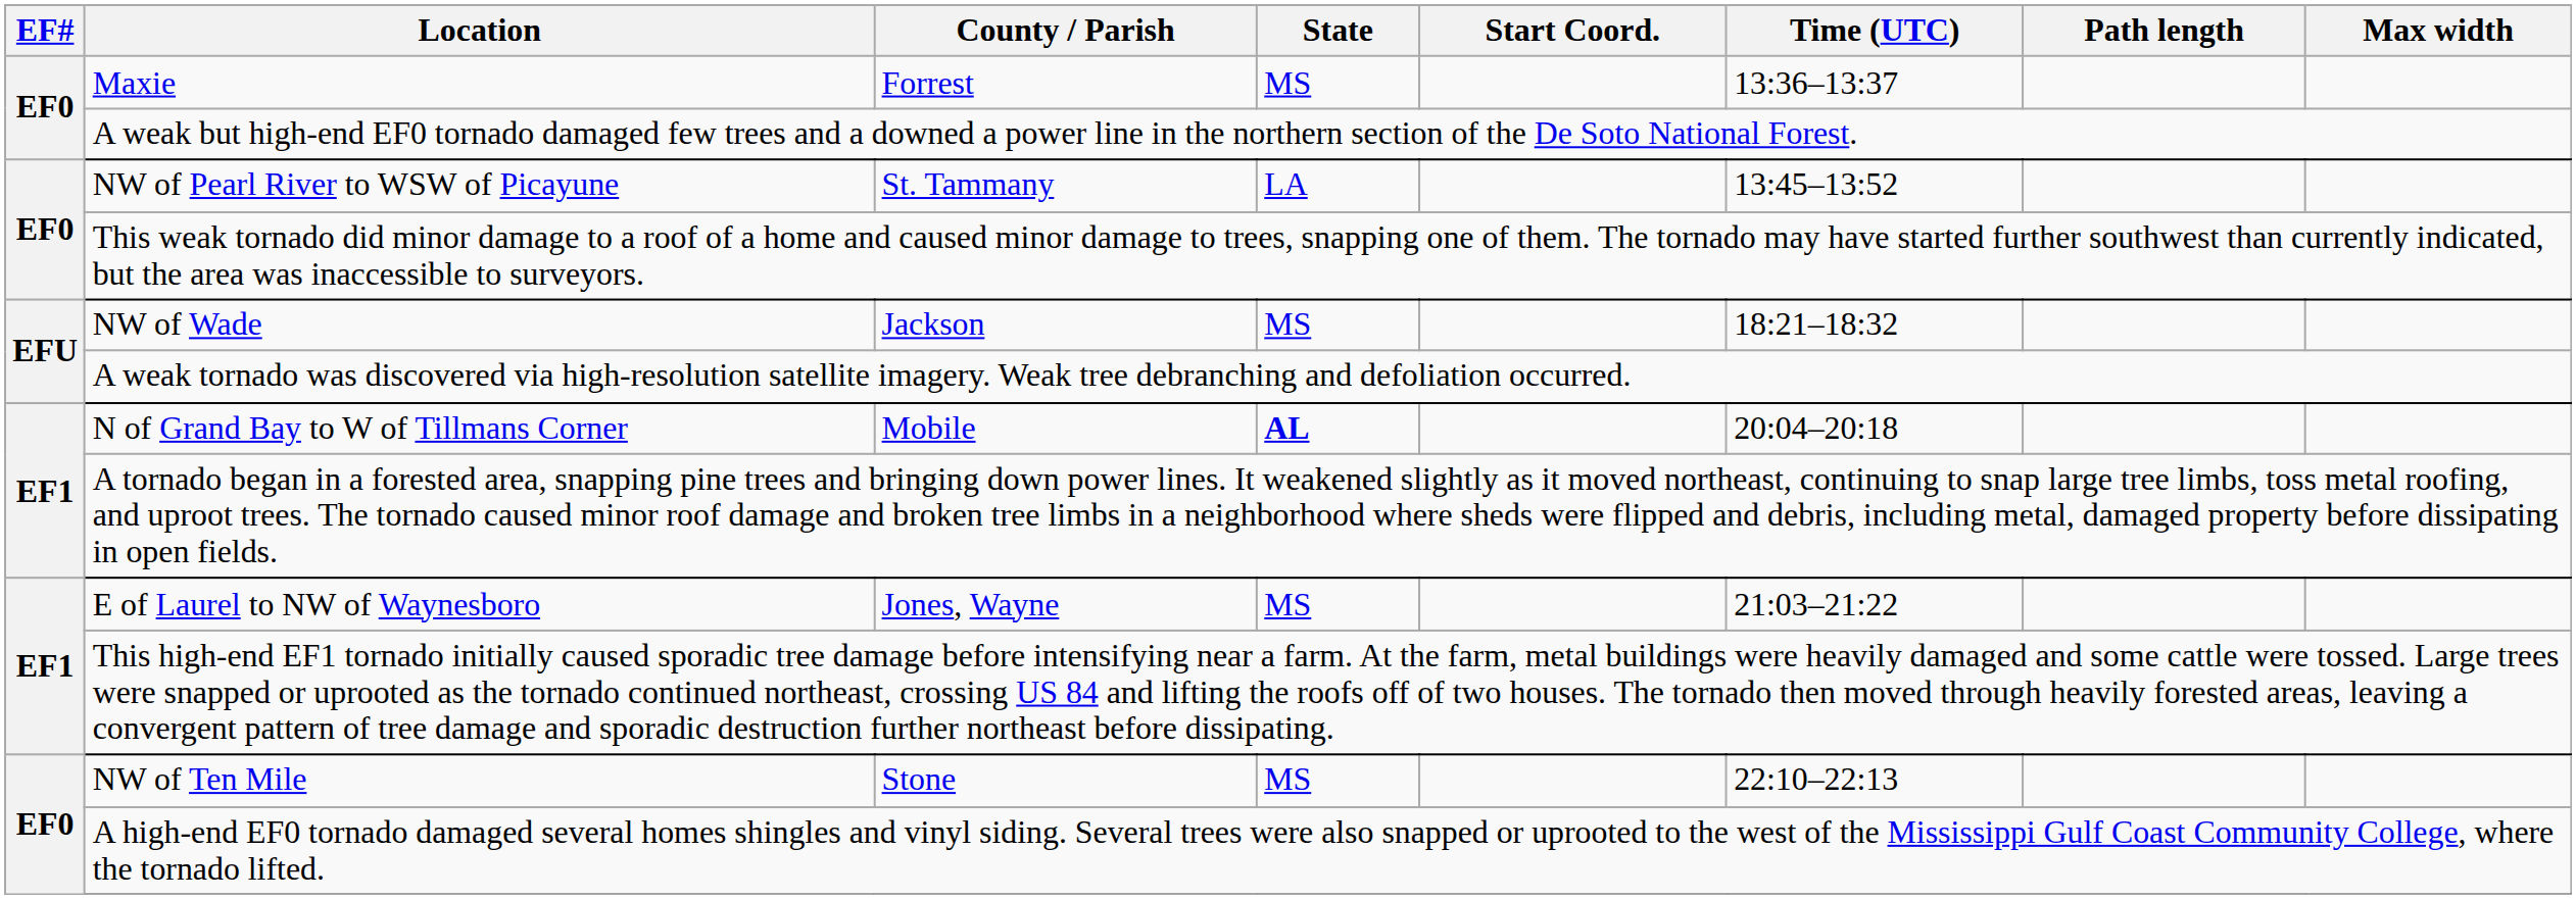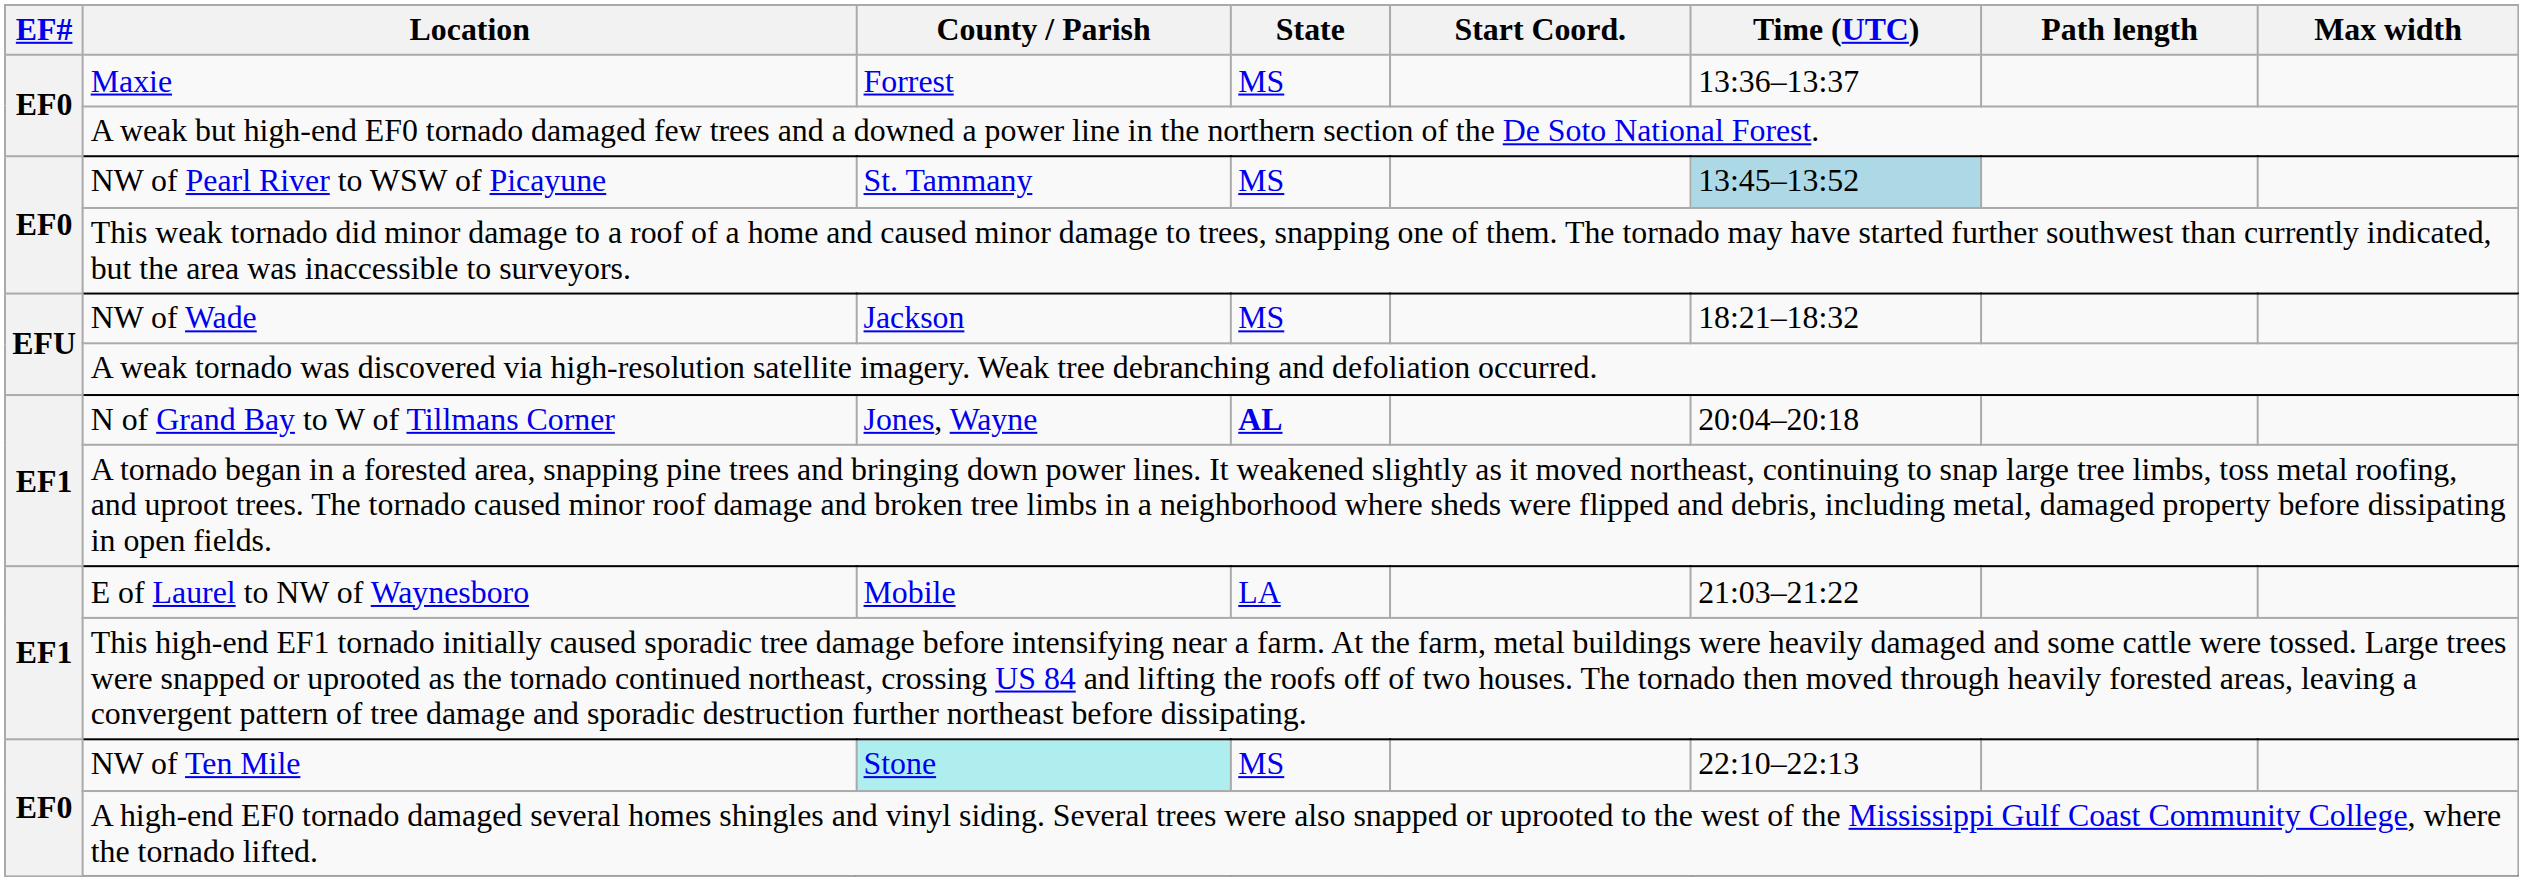NW of Pearl River to WSW of Picayune | State: LA -> MS
NW of Pearl River to WSW of Picayune | Time (UTC): no background -> lightblue background
N of Grand Bay to W of Tillmans Corner | County / Parish: Mobile -> Jones, Wayne
E of Laurel to NW of Waynesboro | County / Parish: Jones, Wayne -> Mobile
E of Laurel to NW of Waynesboro | State: MS -> LA
NW of Ten Mile | County / Parish: no background -> paleturquoise background
